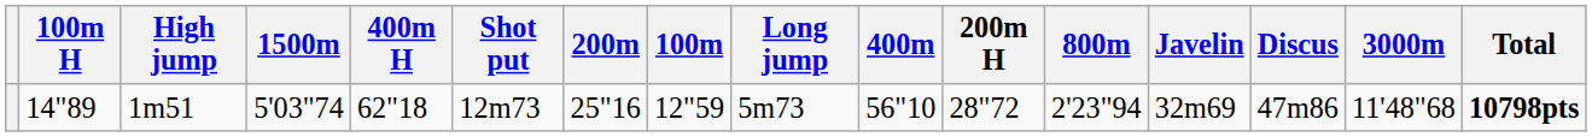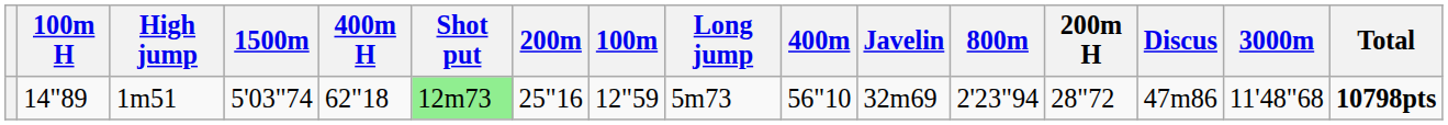columns swapped: Javelin <-> 200m H
row 2 | Shot put: no background -> lightgreen background
